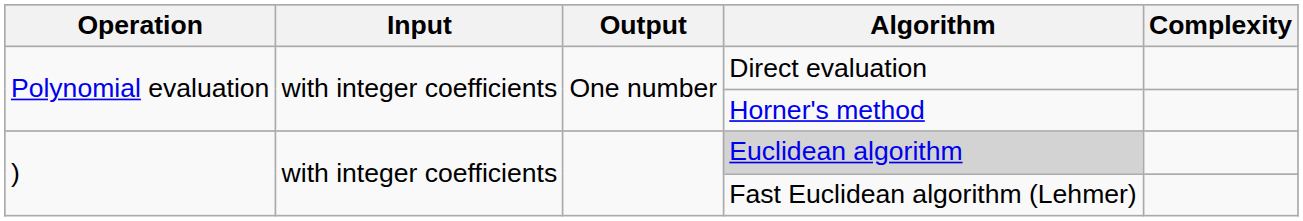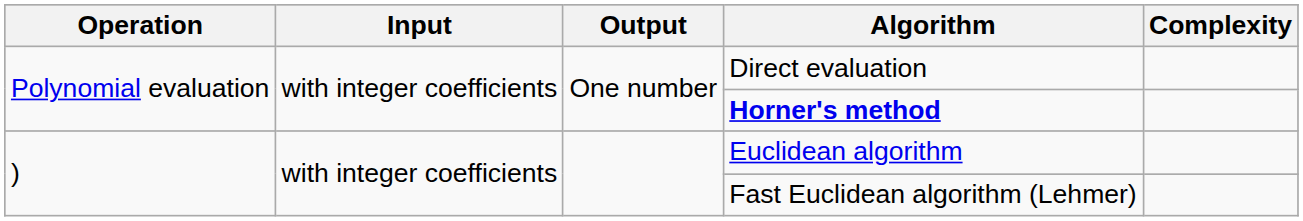Horner's method | Algorithm: normal -> bold
Euclidean algorithm | Algorithm: lightgrey background -> no background
